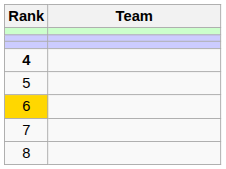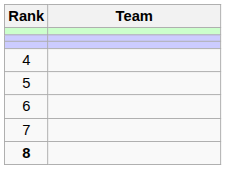row 5 | Rank: bold -> normal
row 7 | Rank: gold background -> no background
row 9 | Rank: normal -> bold
